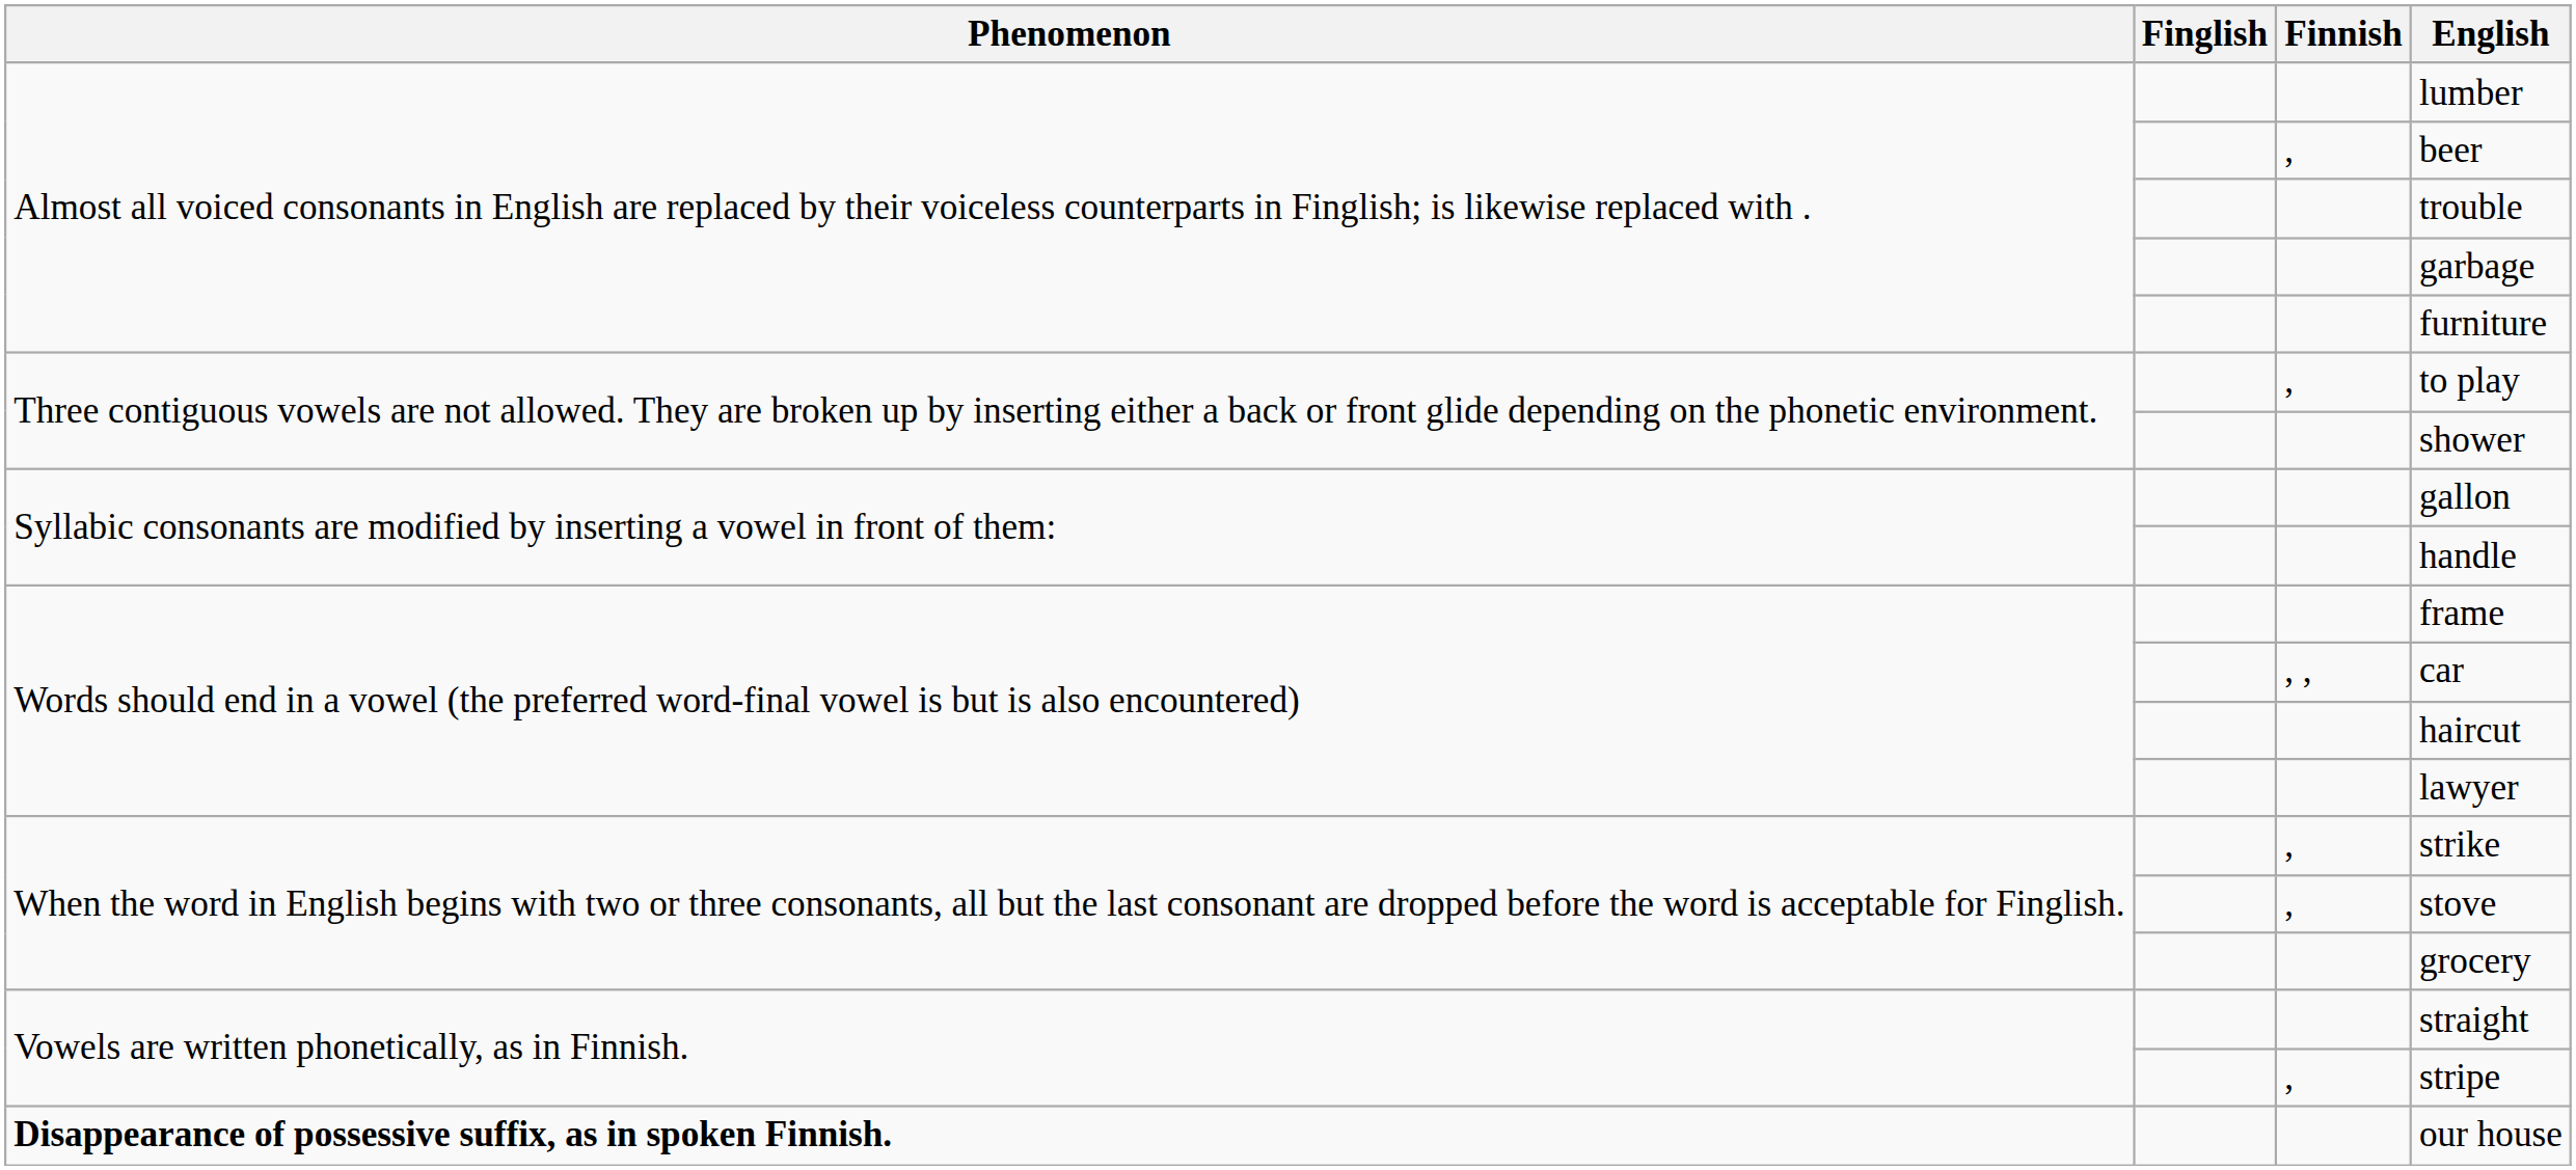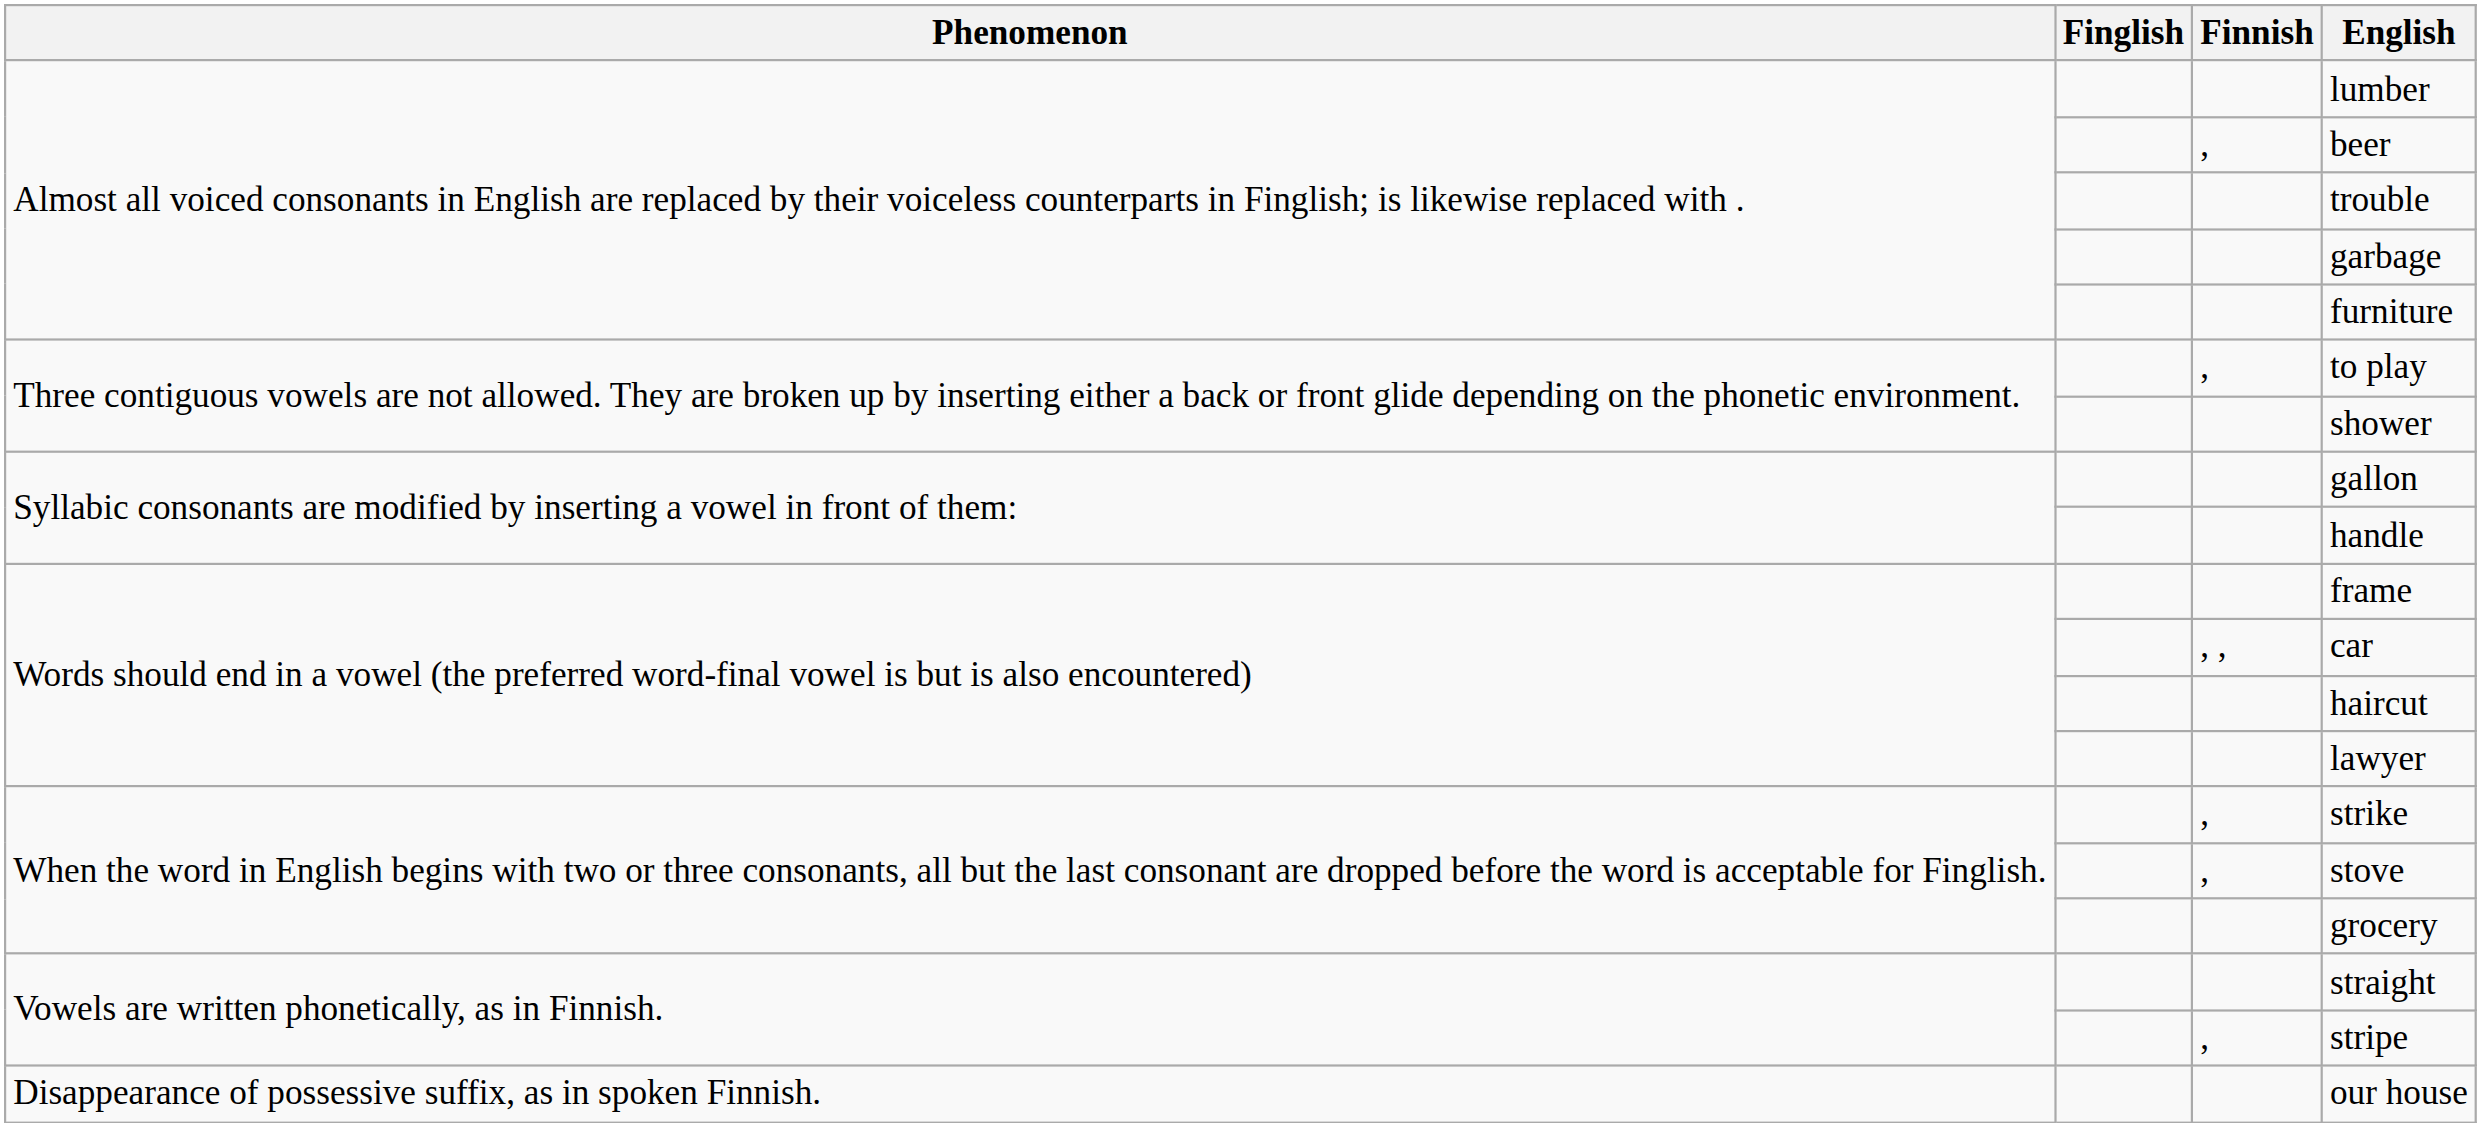our house | Phenomenon: bold -> normal
